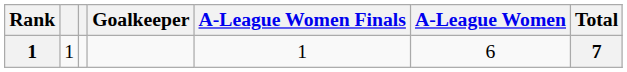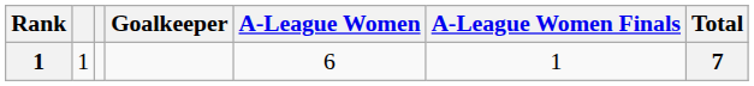columns swapped: A-League Women <-> A-League Women Finals
